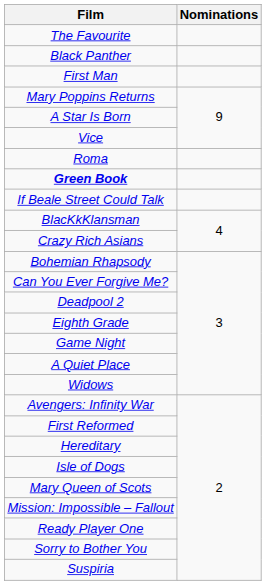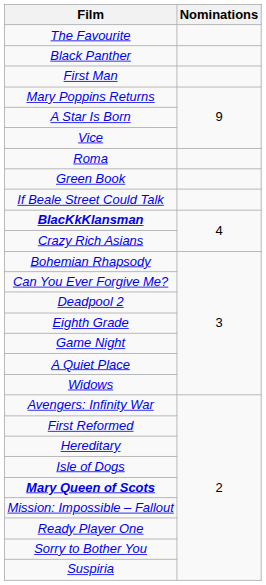Green Book | Film: bold -> normal
BlacKkKlansman | Film: normal -> bold
Mary Queen of Scots | Film: normal -> bold
